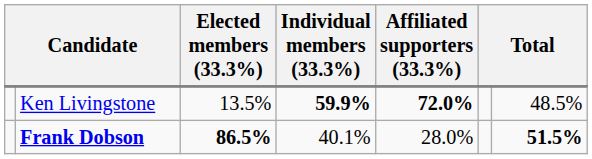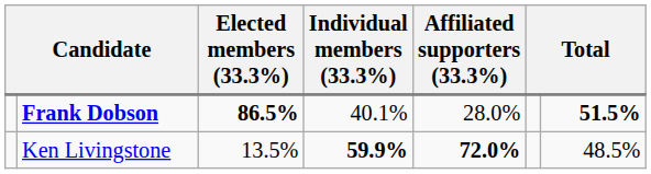rows swapped: Frank Dobson <-> Ken Livingstone
